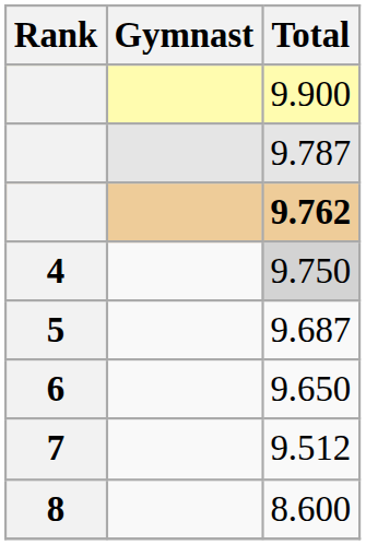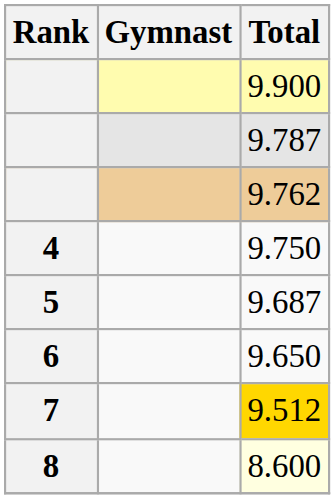9.762 | Total: bold -> normal
9.750 | Total: lightgrey background -> no background
9.512 | Total: no background -> gold background
8.600 | Total: no background -> lightyellow background
